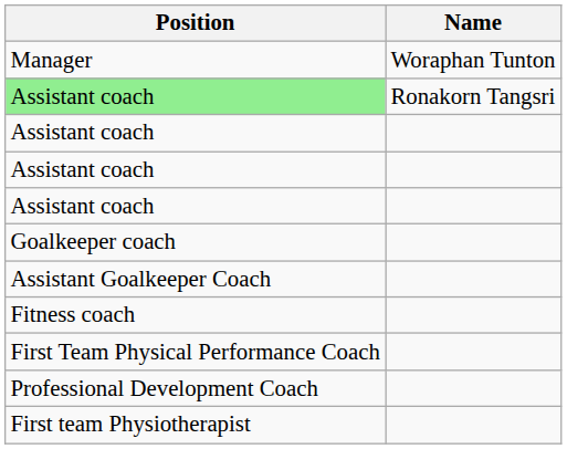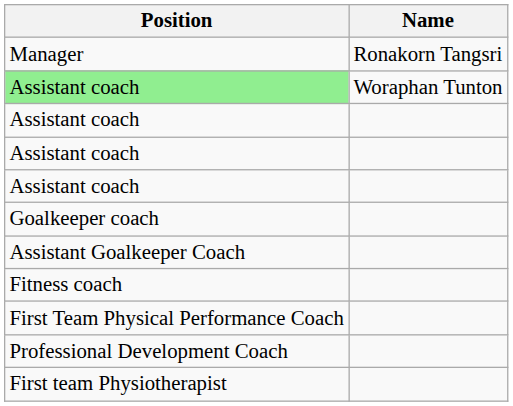row 2 | Name: Woraphan Tunton -> Ronakorn Tangsri
row 3 | Name: Ronakorn Tangsri -> Woraphan Tunton
